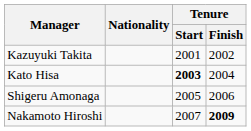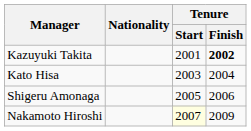Kazuyuki Takita | Tenure / Finish: normal -> bold
Kato Hisa | Tenure / Start: bold -> normal
Nakamoto Hiroshi | Tenure / Start: no background -> lightyellow background
Nakamoto Hiroshi | Tenure / Finish: bold -> normal
